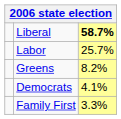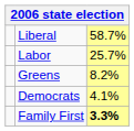Liberal | column 3: bold -> normal
Family First | column 3: normal -> bold
